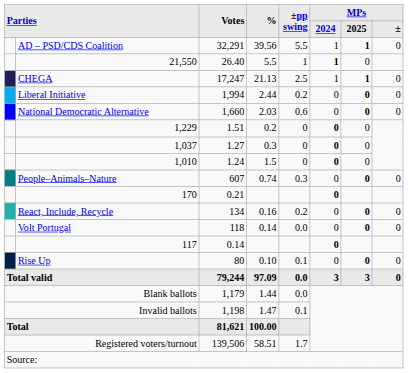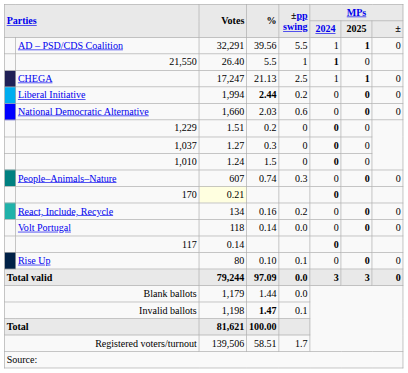Liberal Initiative | %: normal -> bold
170 | Votes: no background -> lightyellow background
Invalid ballots | %: normal -> bold
